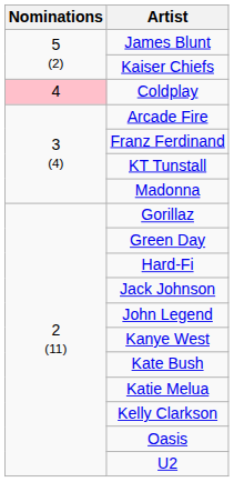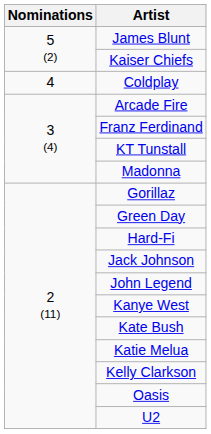Coldplay | Nominations: pink background -> no background
